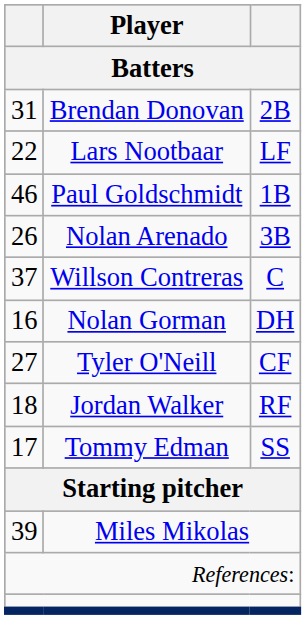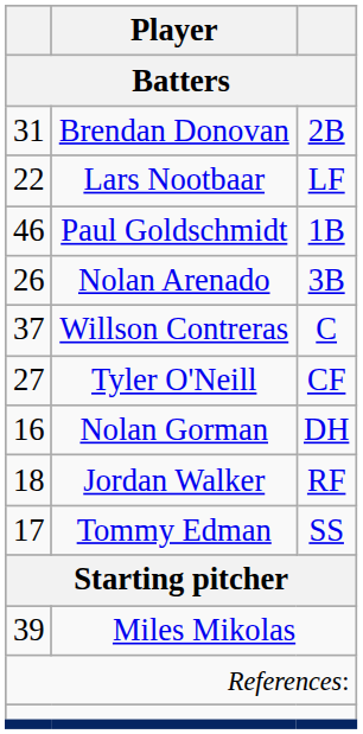rows swapped: Tyler O'Neill <-> Nolan Gorman
